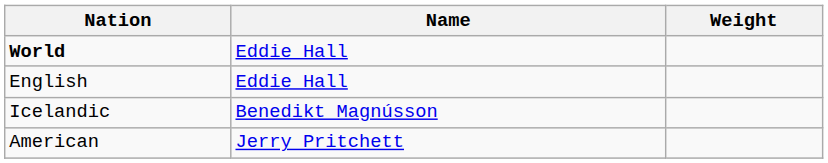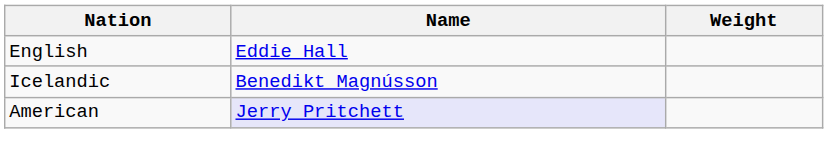- row: World | Eddie Hall
American | Name: no background -> lavender background
